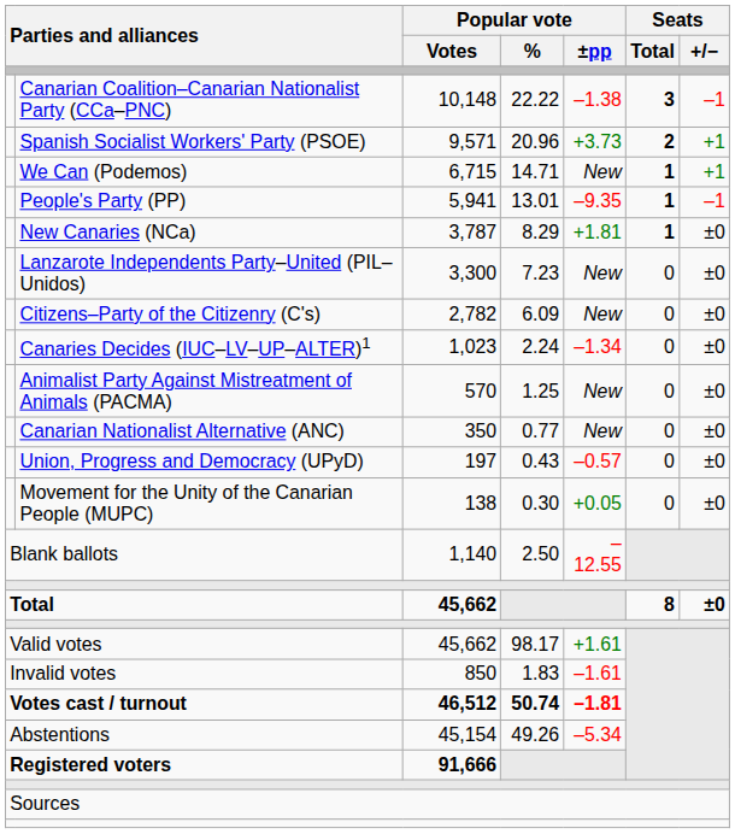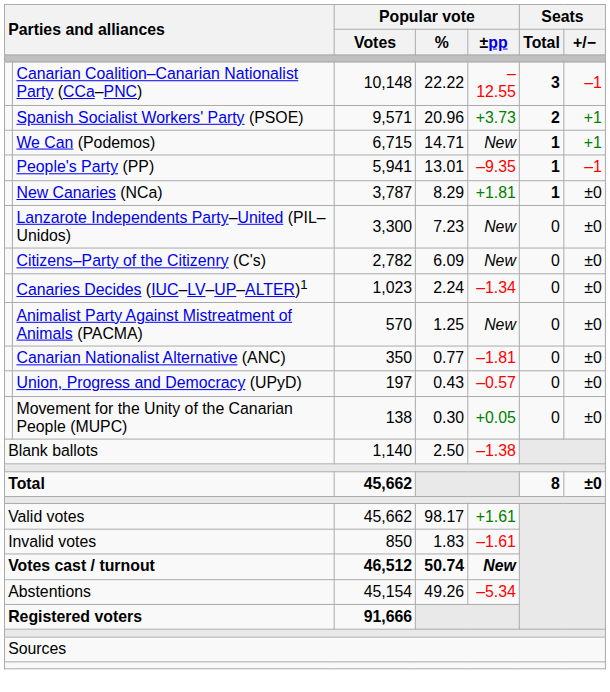Canarian Coalition–Canarian Nationalist Party (CCa–PNC) | Popular vote / ±pp: –1.38 -> –12.55
Canarian Nationalist Alternative (ANC) | Popular vote / ±pp: New -> –1.81
Blank ballots | Popular vote / ±pp: –12.55 -> –1.38
Votes cast / turnout | Popular vote / ±pp: –1.81 -> New
